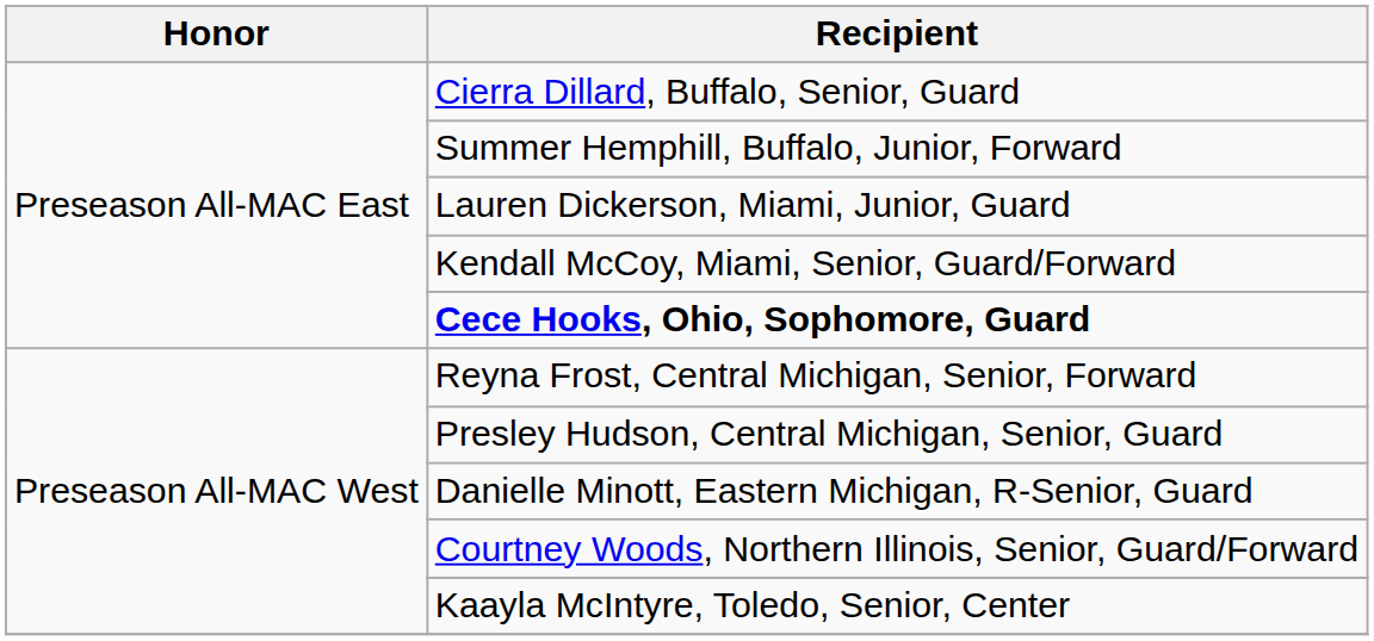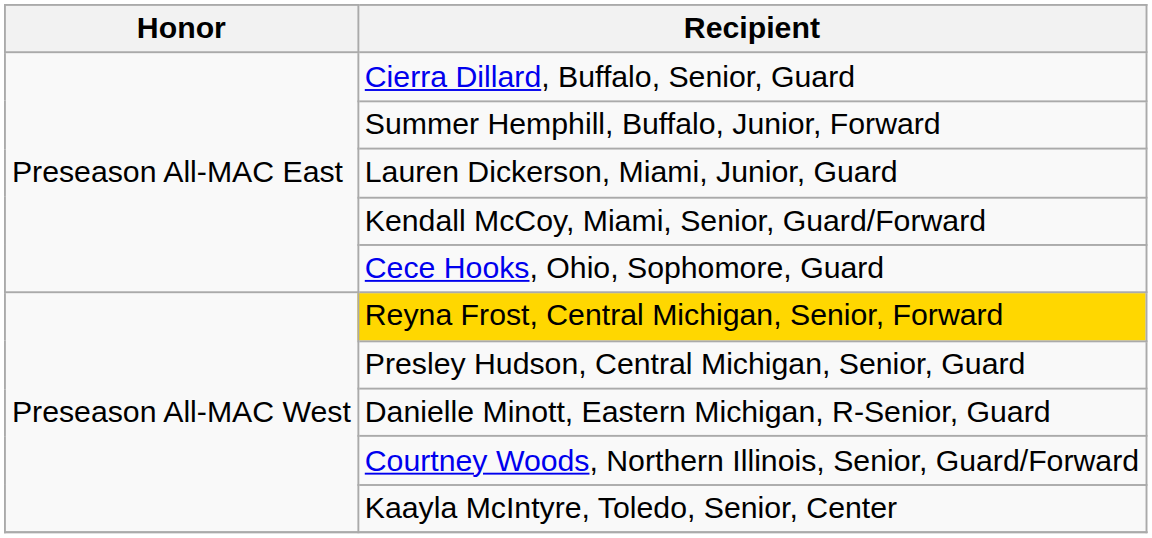row 6 | Recipient: bold -> normal
row 7 | Recipient: no background -> gold background
